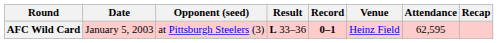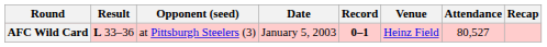columns swapped: Date <-> Result
AFC Wild Card | Attendance: 62,595 -> 80,527
